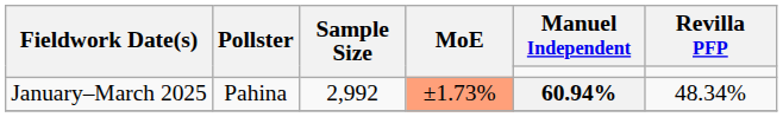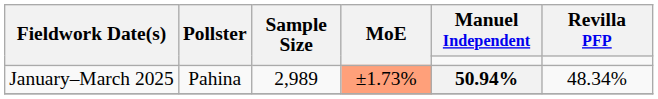January–March 2025 | Sample Size: 2,992 -> 2,989
January–March 2025 | Manuel Independent: 60.94% -> 50.94%
